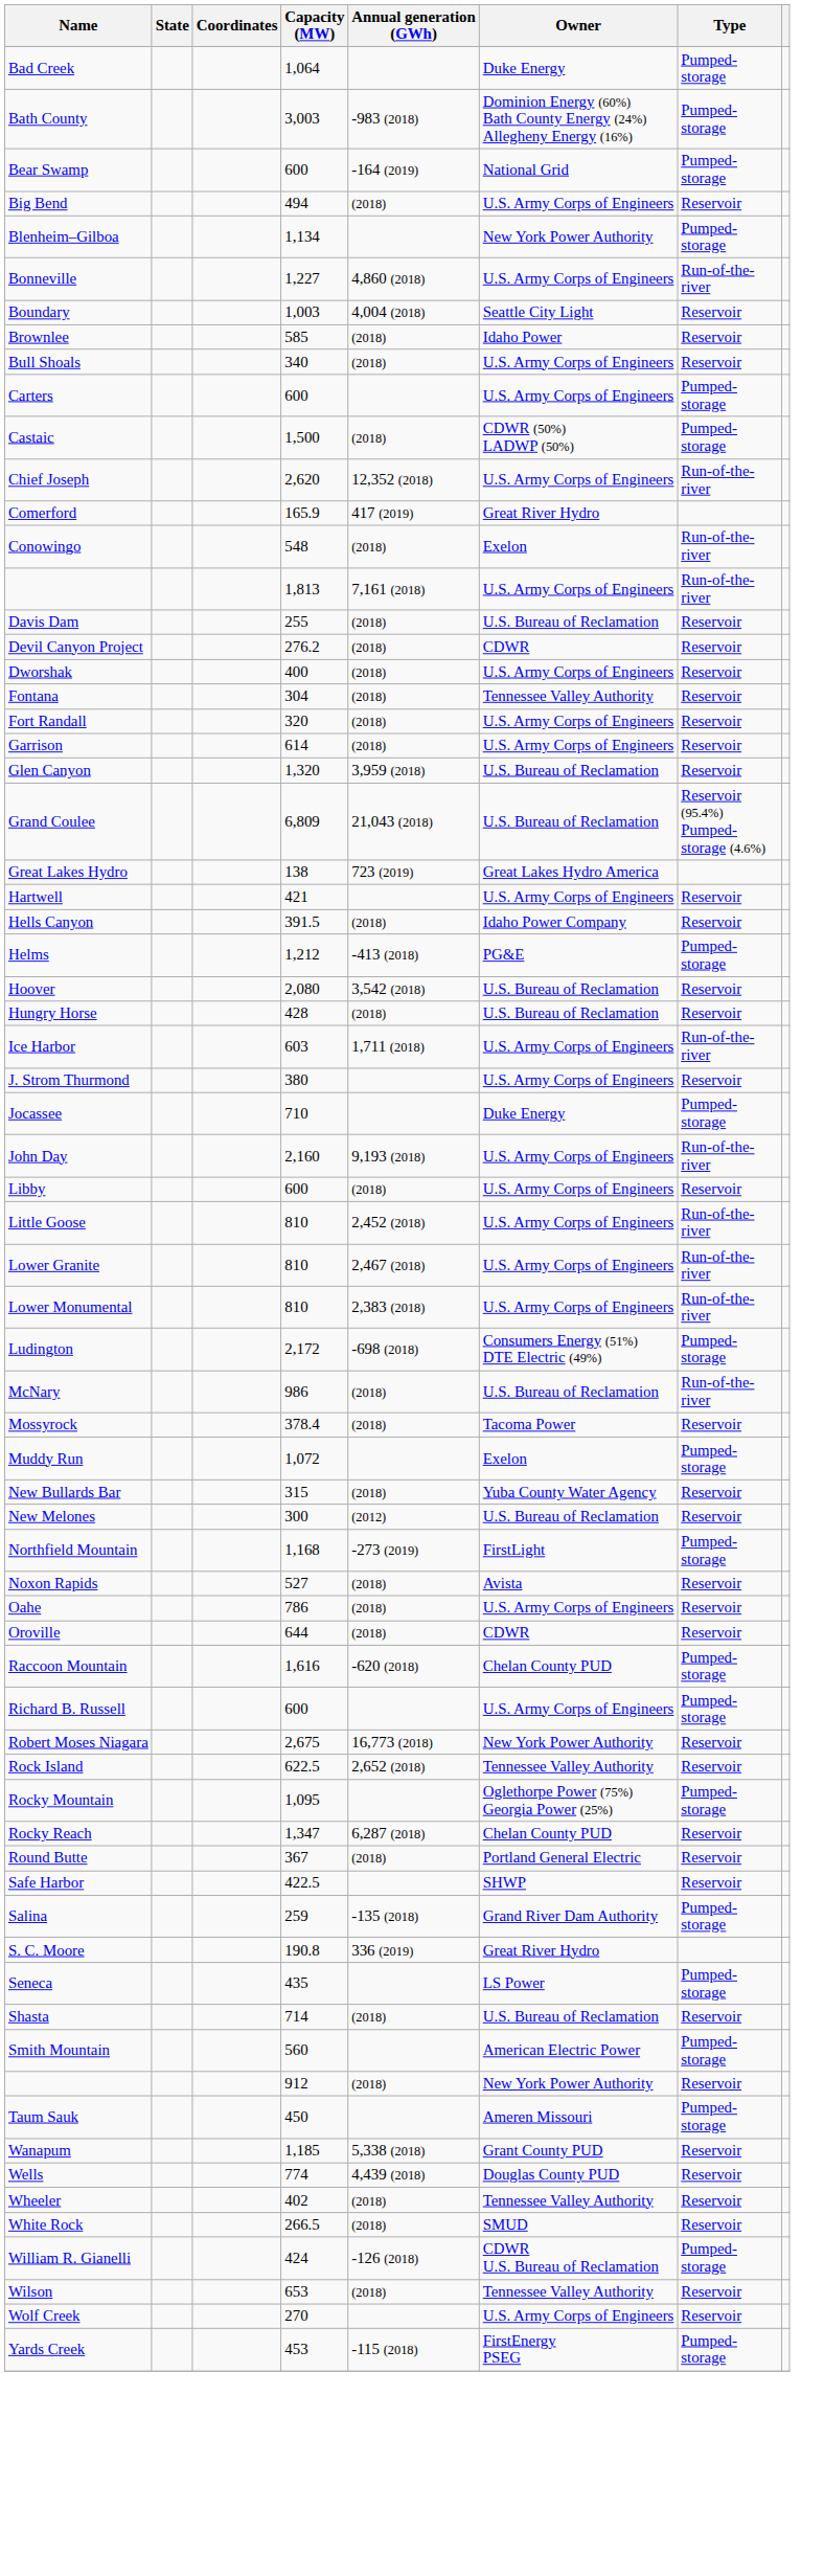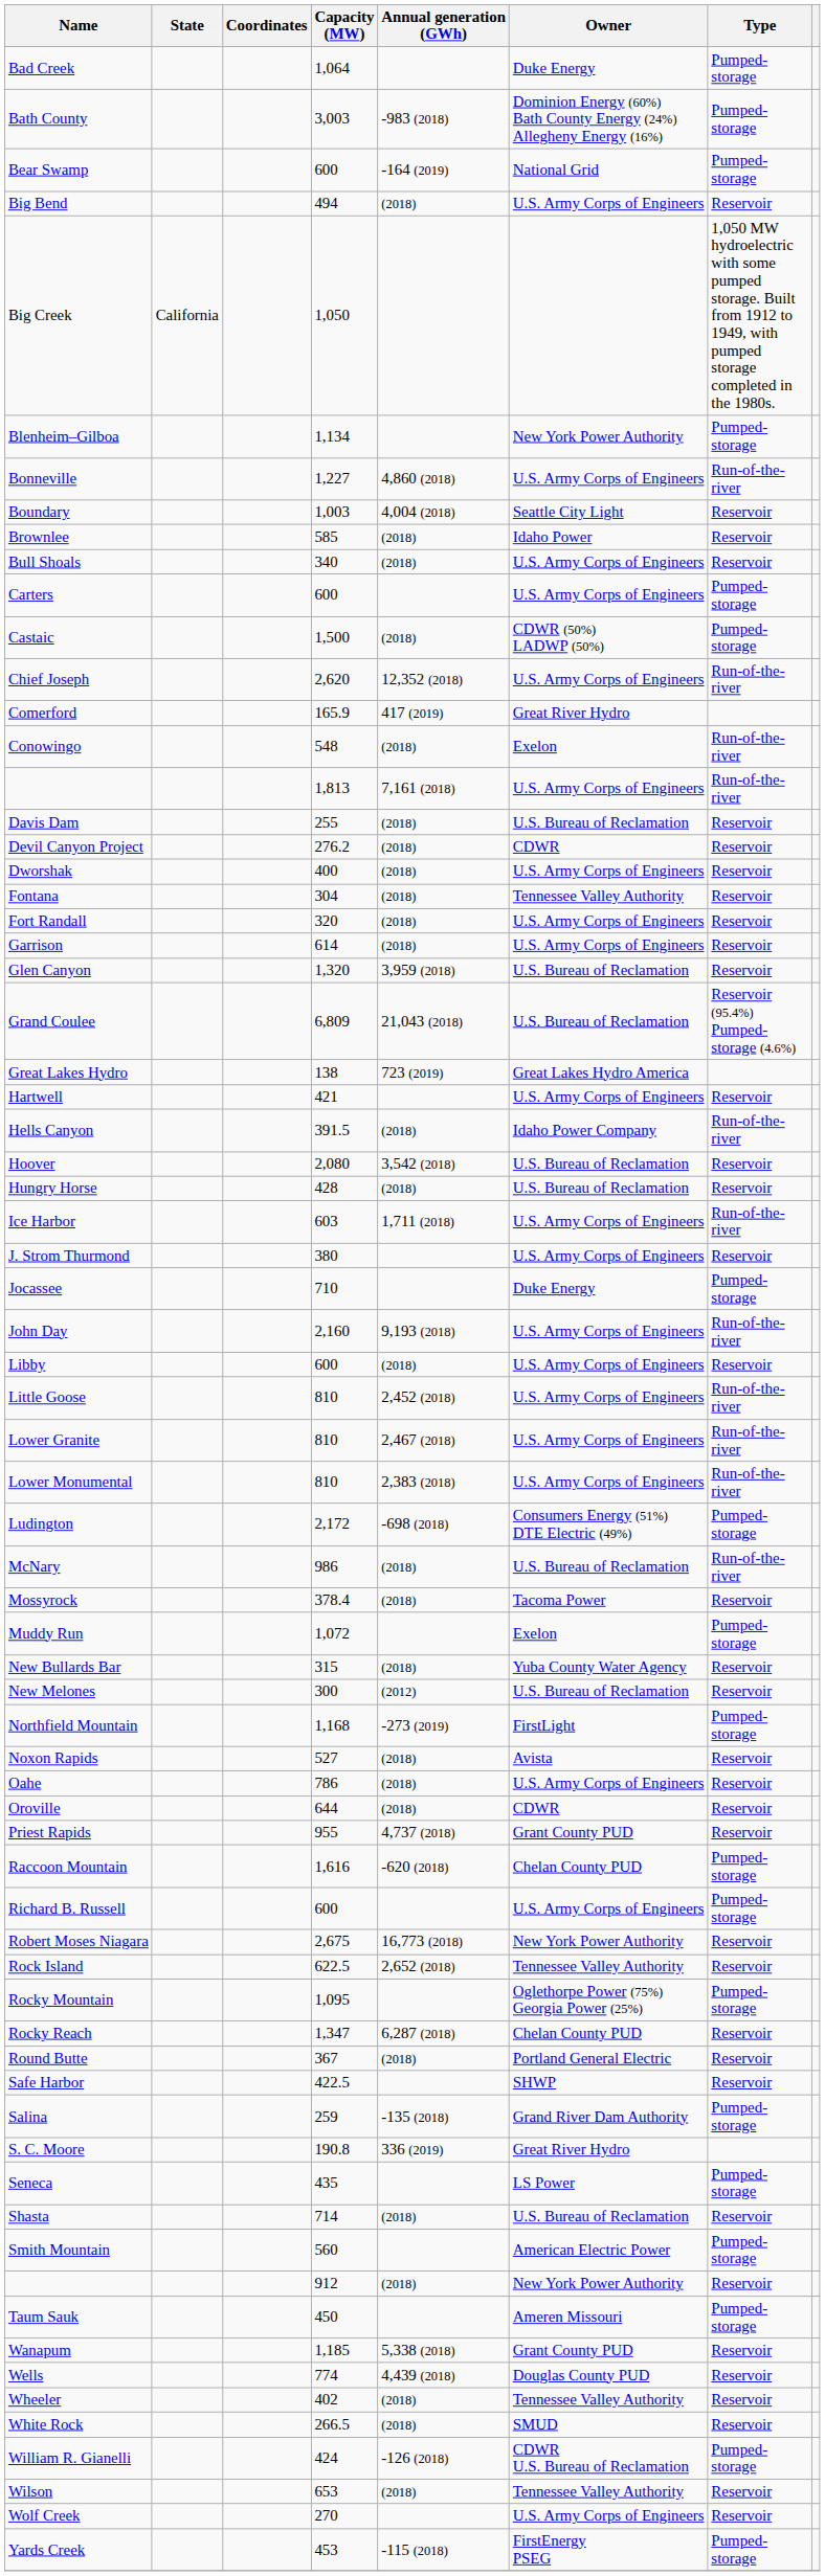+ row: Big Creek | California | 1,050 | 1,050 MW hydroelectric with some pumped storage. Built from 1912 to 1949, with pumped storage completed in the 1980s.
Hells Canyon | Type: Reservoir -> Run-of-the-river
- row: Helms | 1,212 | -413 (2018) | PG&E | Pumped-storage
+ row: Priest Rapids | 955 | 4,737 (2018) | Grant County PUD | Reservoir
